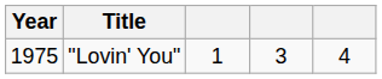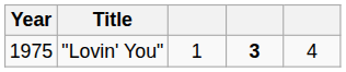"Lovin' You" | column 4: normal -> bold
